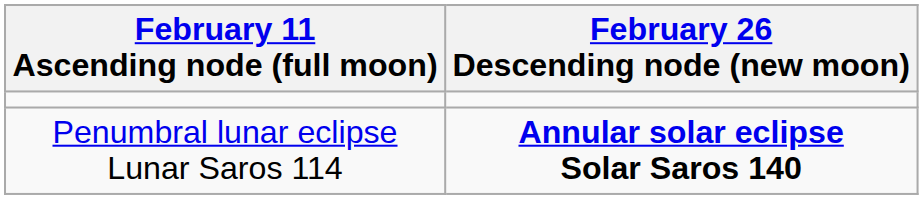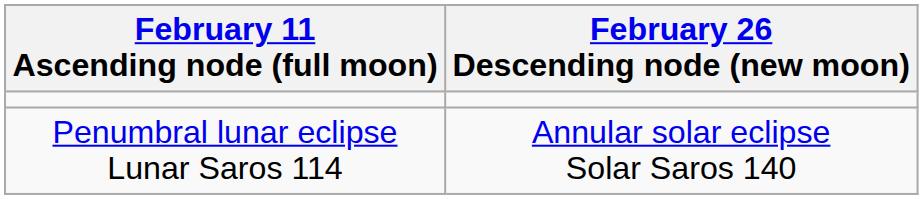Penumbral lunar eclipse Lunar Saros 114 | February 26 Descending node (new moon): bold -> normal
